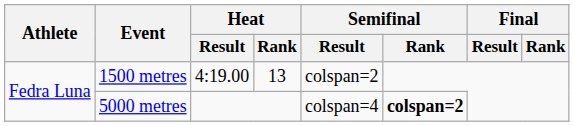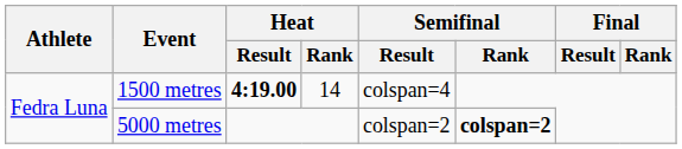1500 metres | Heat / Result: normal -> bold
1500 metres | Heat / Rank: 13 -> 14
1500 metres | Semifinal / Result: colspan=2 -> colspan=4
5000 metres | Semifinal / Result: colspan=4 -> colspan=2
